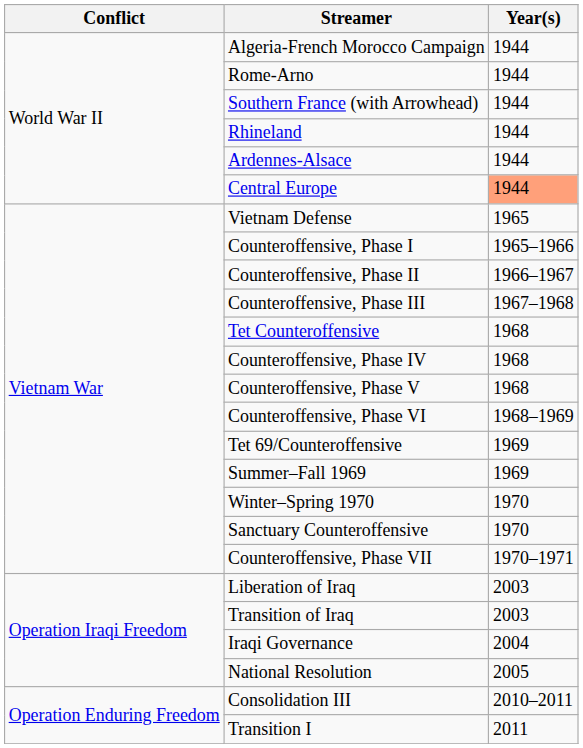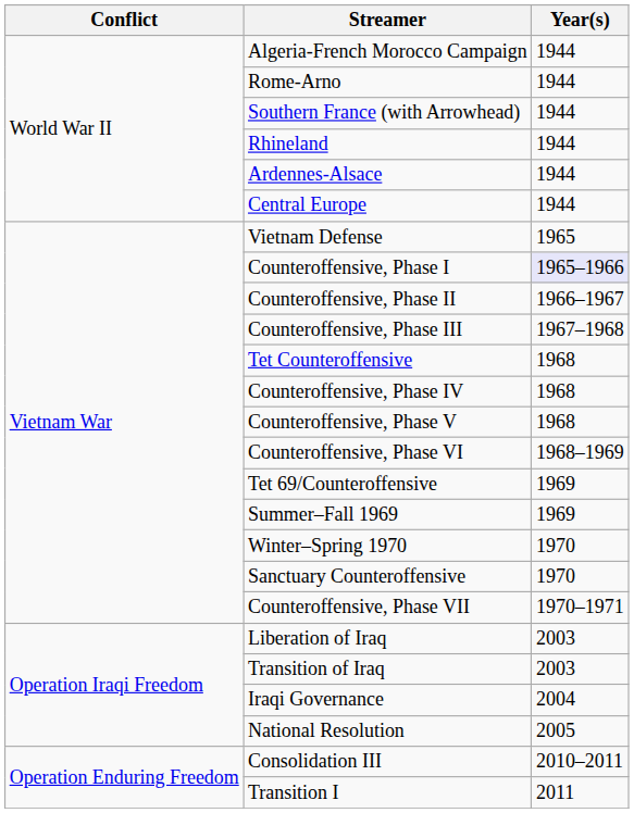Central Europe | Year(s): lightsalmon background -> no background
Counteroffensive, Phase I | Year(s): no background -> lavender background
